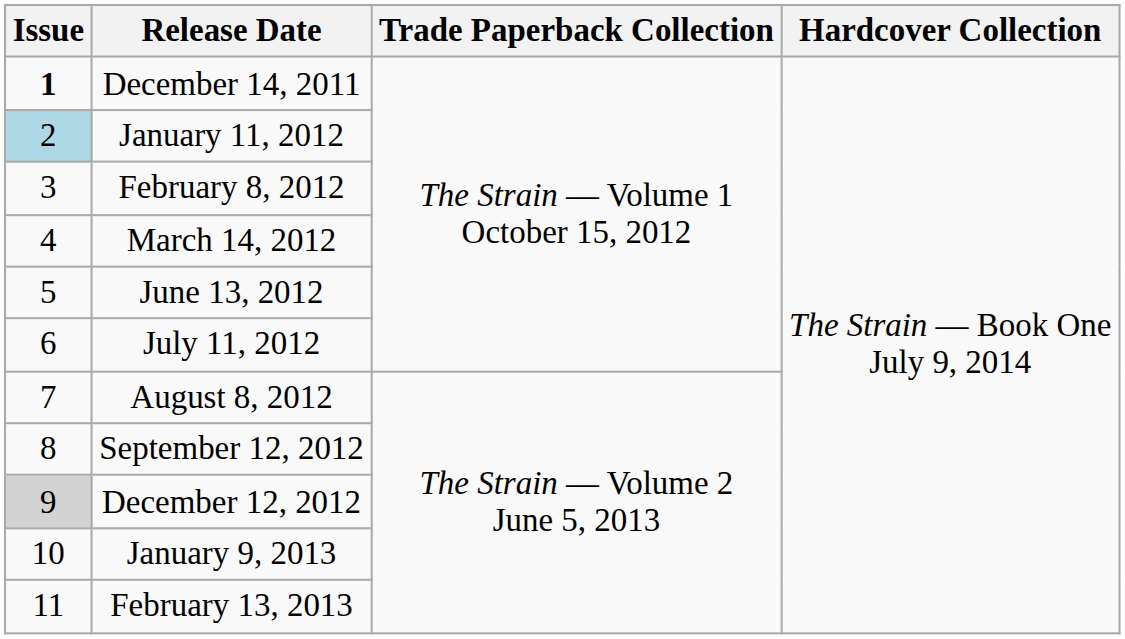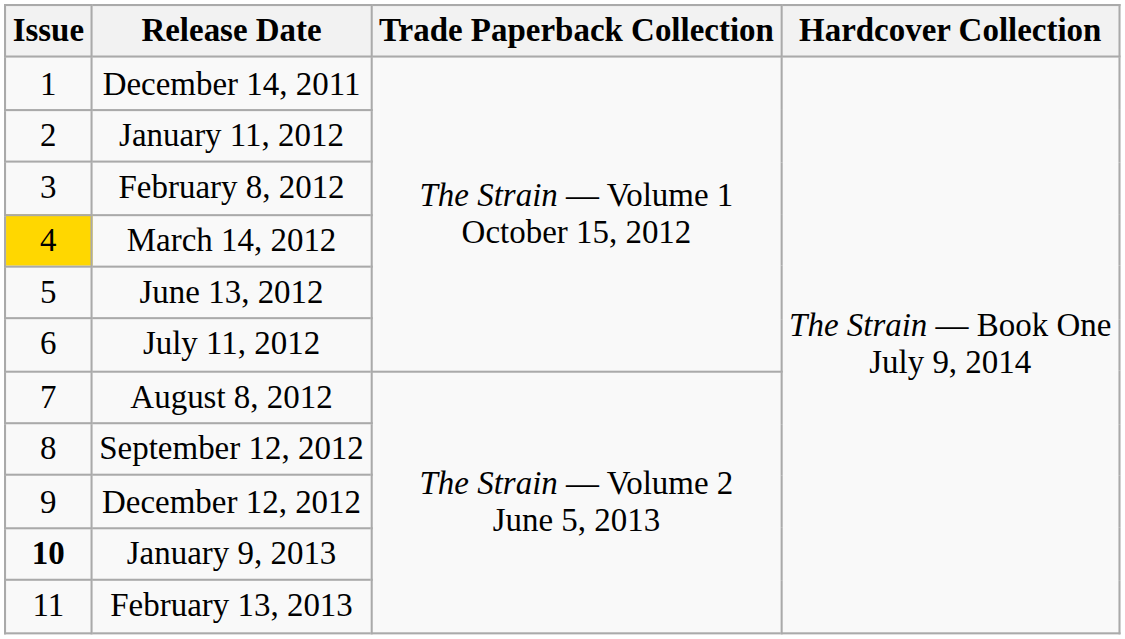December 14, 2011 | Issue: bold -> normal
January 11, 2012 | Issue: lightblue background -> no background
March 14, 2012 | Issue: no background -> gold background
December 12, 2012 | Issue: lightgrey background -> no background
January 9, 2013 | Issue: normal -> bold
